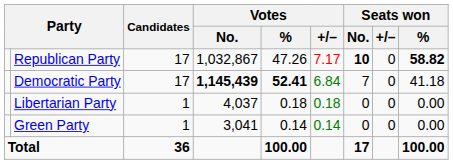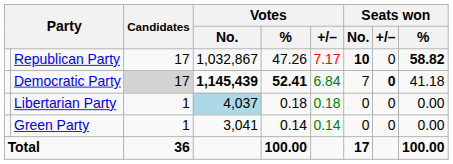Democratic Party | Candidates: no background -> lightgrey background
Democratic Party | Seats won / +/–: normal -> bold
Libertarian Party | Votes / No.: no background -> lightblue background
